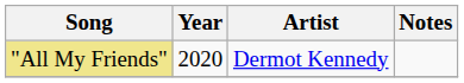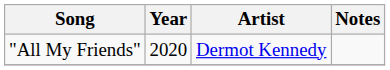row 2 | Song: khaki background -> no background
